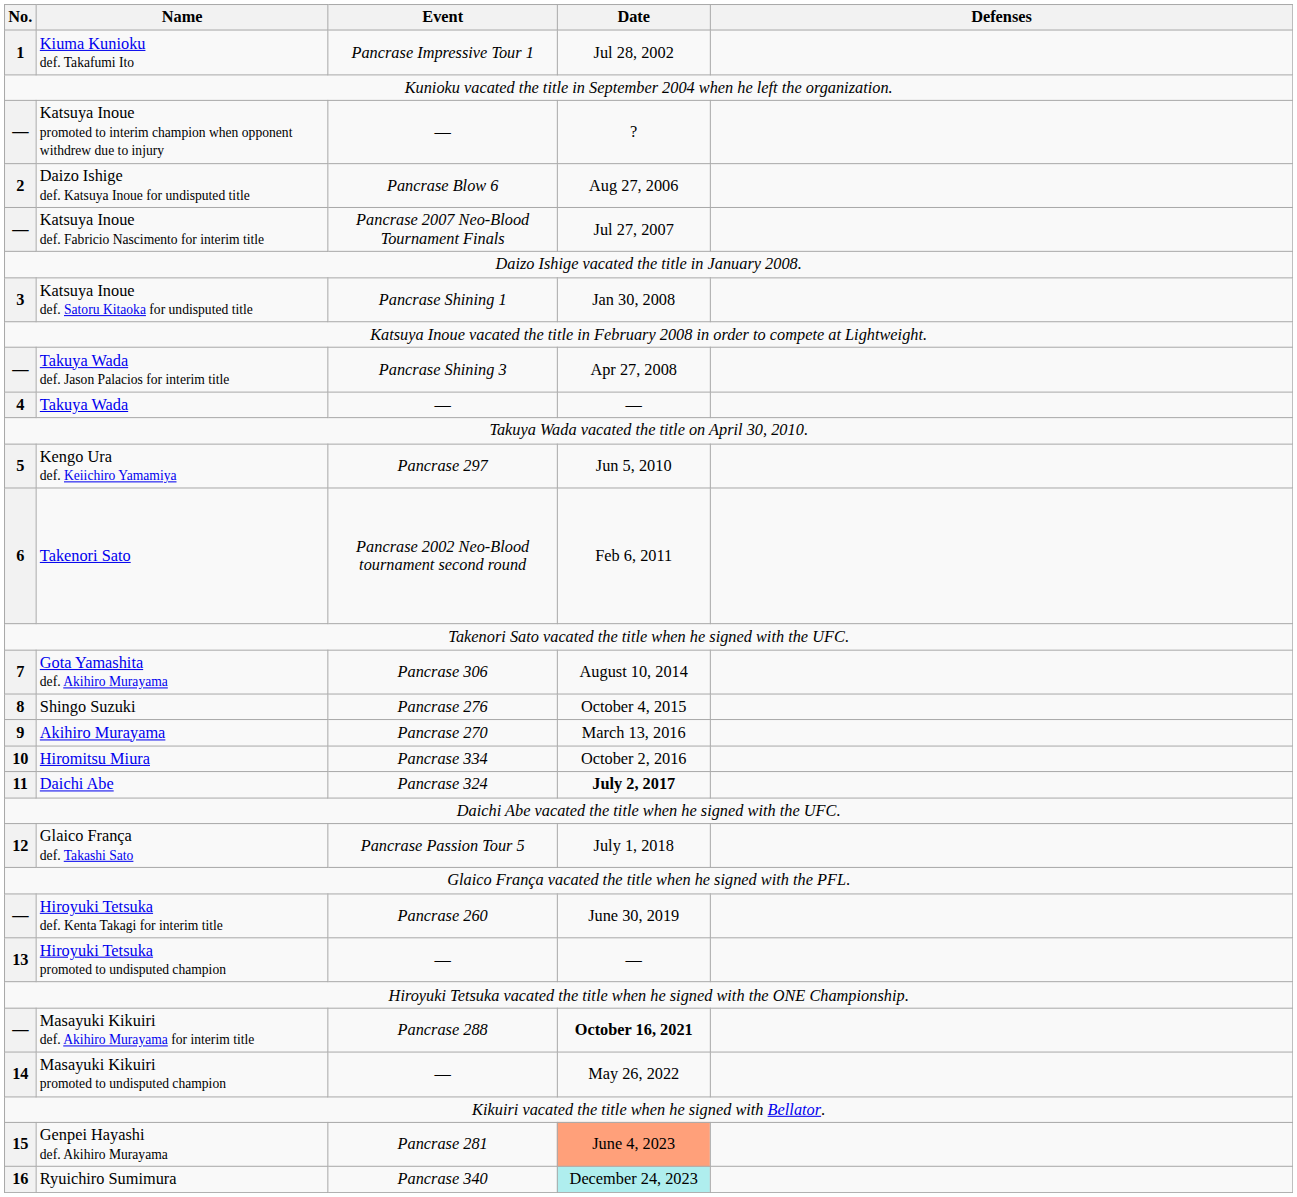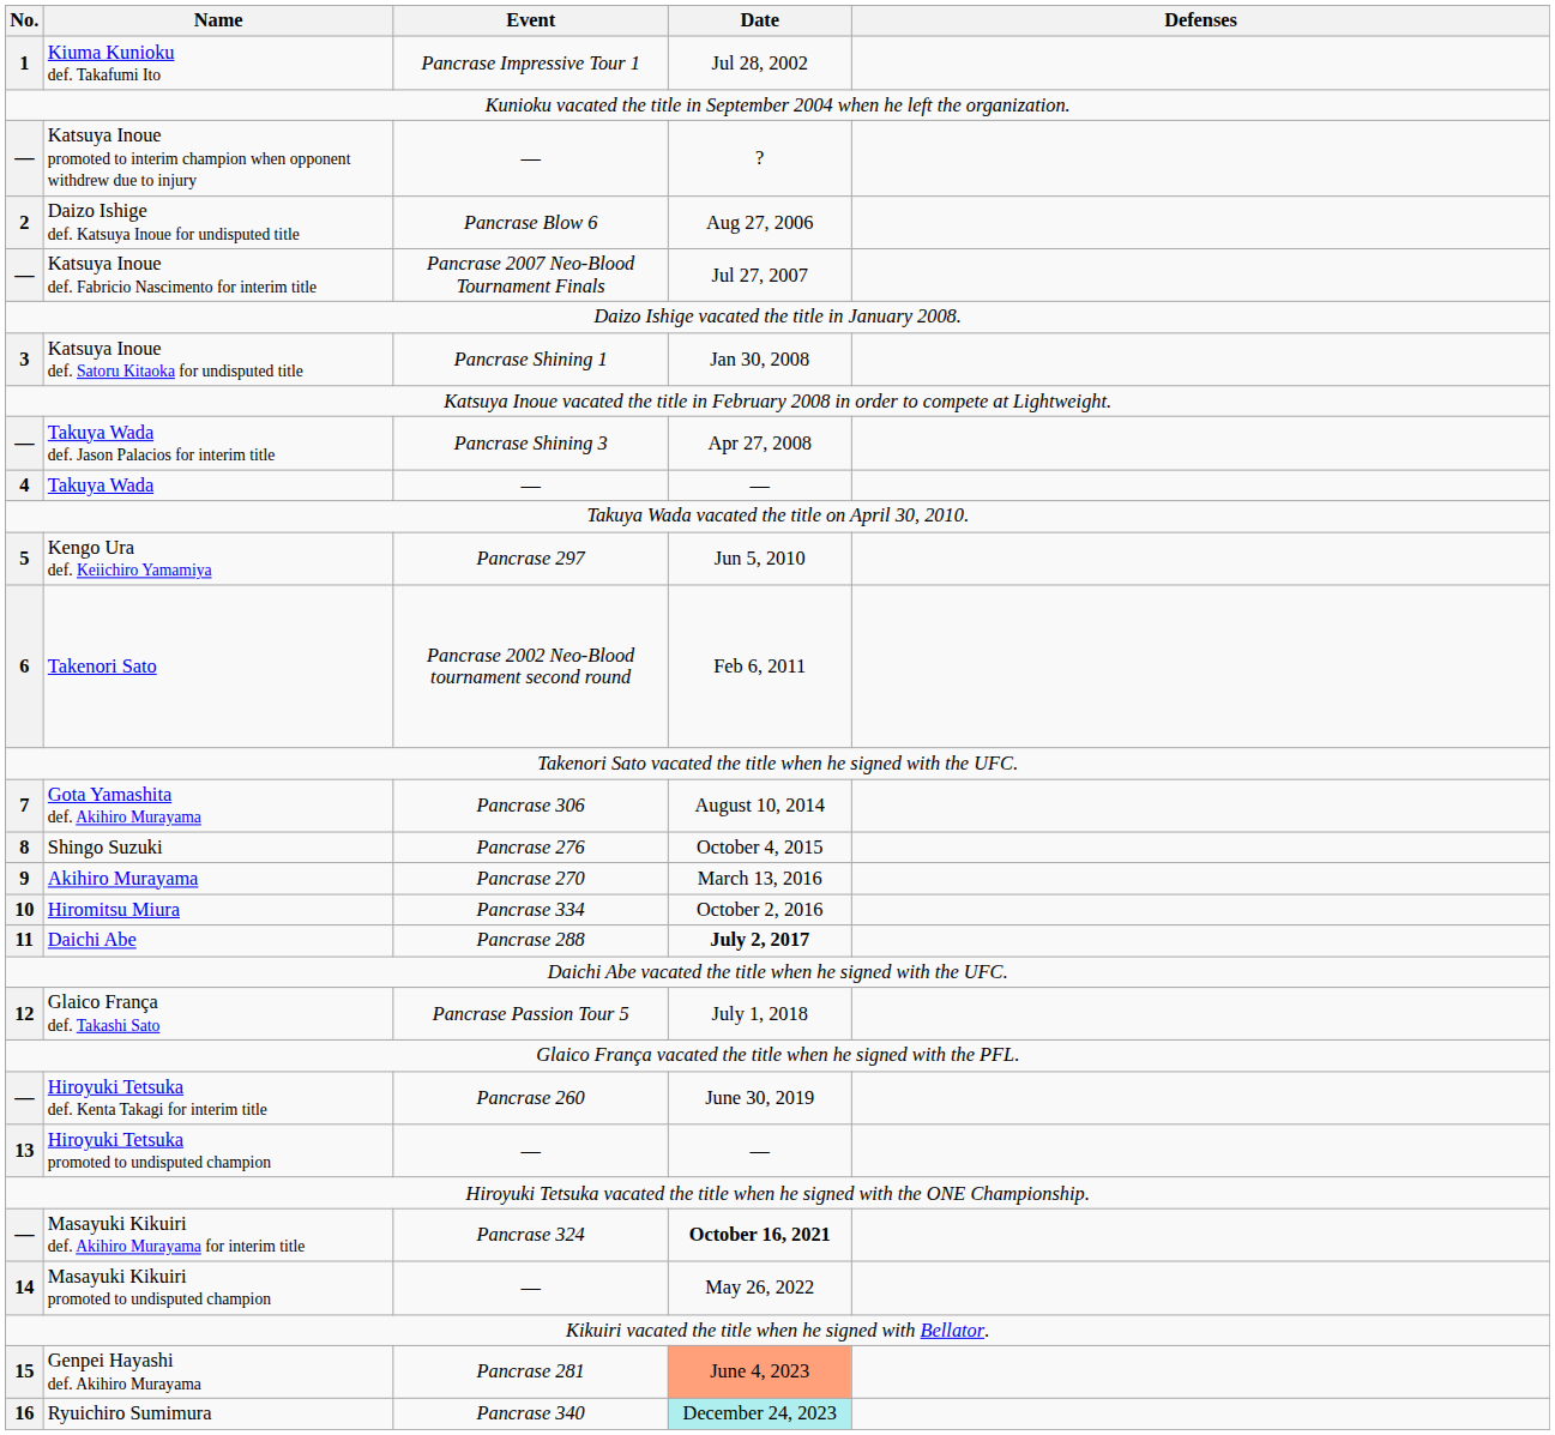Daichi Abe | Event: Pancrase 324 -> Pancrase 288
Masayuki Kikuiri def. Akihiro Murayama for interim title | Event: Pancrase 288 -> Pancrase 324
